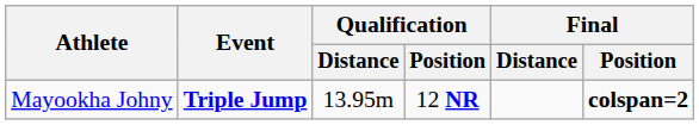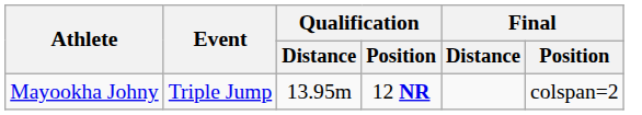Mayookha Johny | Event: bold -> normal
Mayookha Johny | Final / Position: bold -> normal
